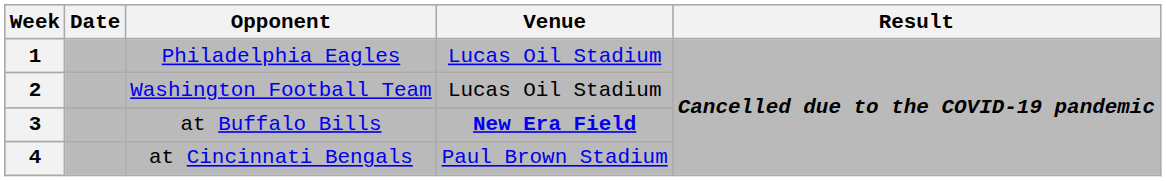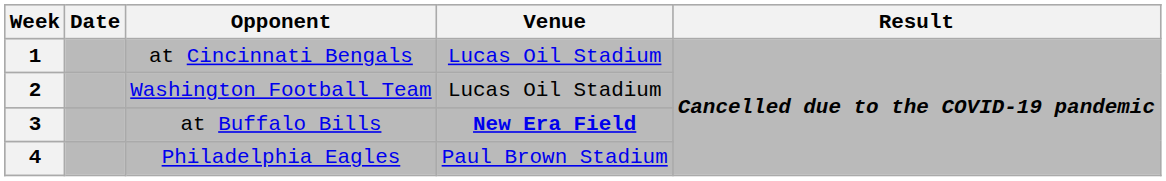1 | Opponent: Philadelphia Eagles -> at Cincinnati Bengals
4 | Opponent: at Cincinnati Bengals -> Philadelphia Eagles
